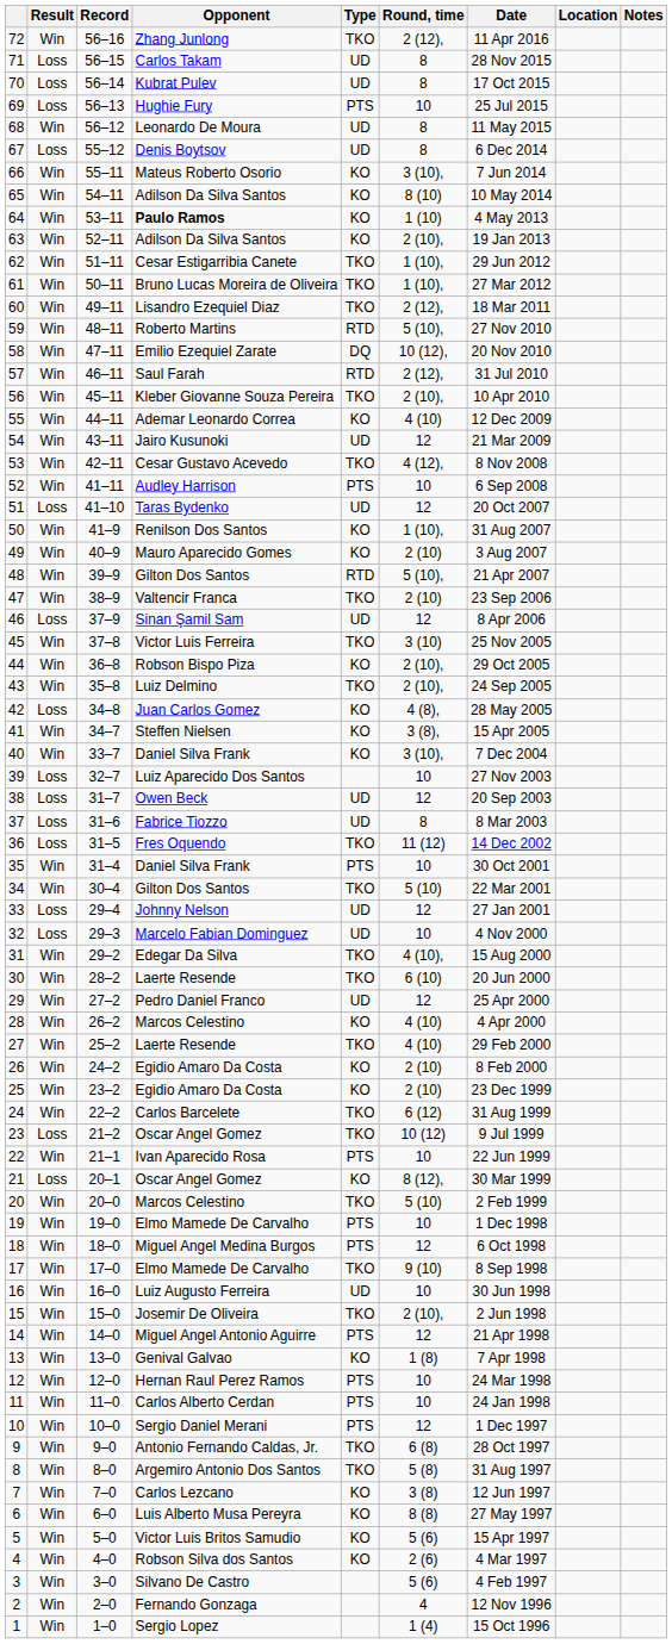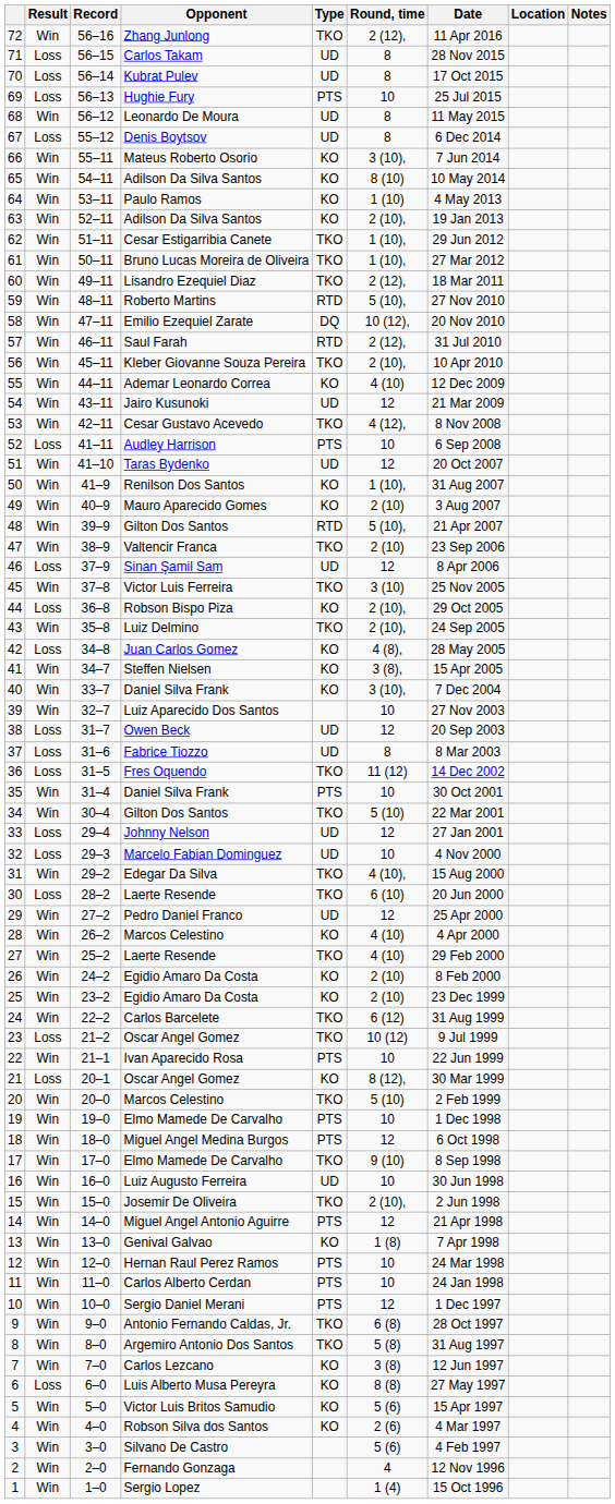64 | Opponent: bold -> normal
52 | Result: Win -> Loss
51 | Result: Loss -> Win
44 | Result: Win -> Loss
39 | Result: Loss -> Win
30 | Result: Win -> Loss
6 | Result: Win -> Loss
